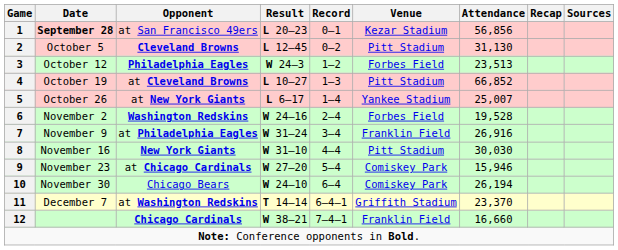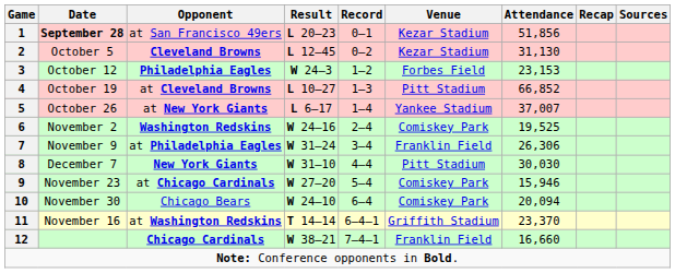1 | Attendance: 56,856 -> 51,856
2 | Venue: Pitt Stadium -> Kezar Stadium
3 | Attendance: 23,513 -> 23,153
5 | Attendance: 25,007 -> 37,007
6 | Venue: Forbes Field -> Comiskey Park
6 | Attendance: 19,528 -> 19,525
7 | Attendance: 26,916 -> 26,306
8 | Date: November 16 -> December 7
10 | Attendance: 26,194 -> 20,094
11 | Date: December 7 -> November 16
